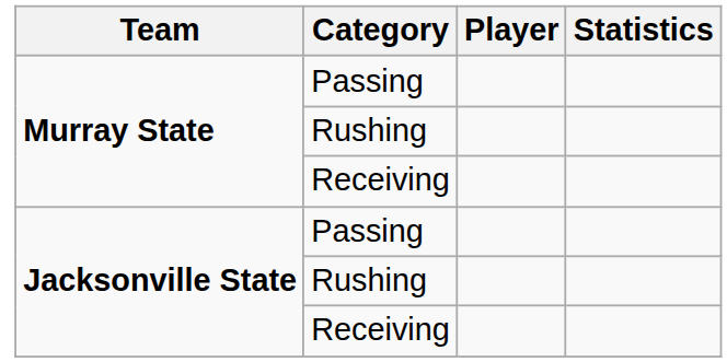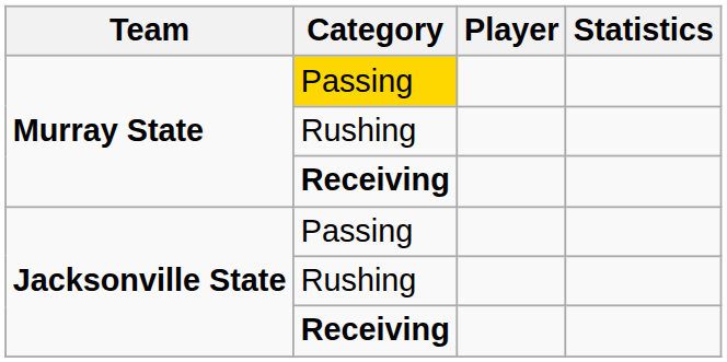Murray State / Passing | Category: no background -> gold background
Murray State / Receiving | Category: normal -> bold
Jacksonville State / Receiving | Category: normal -> bold
